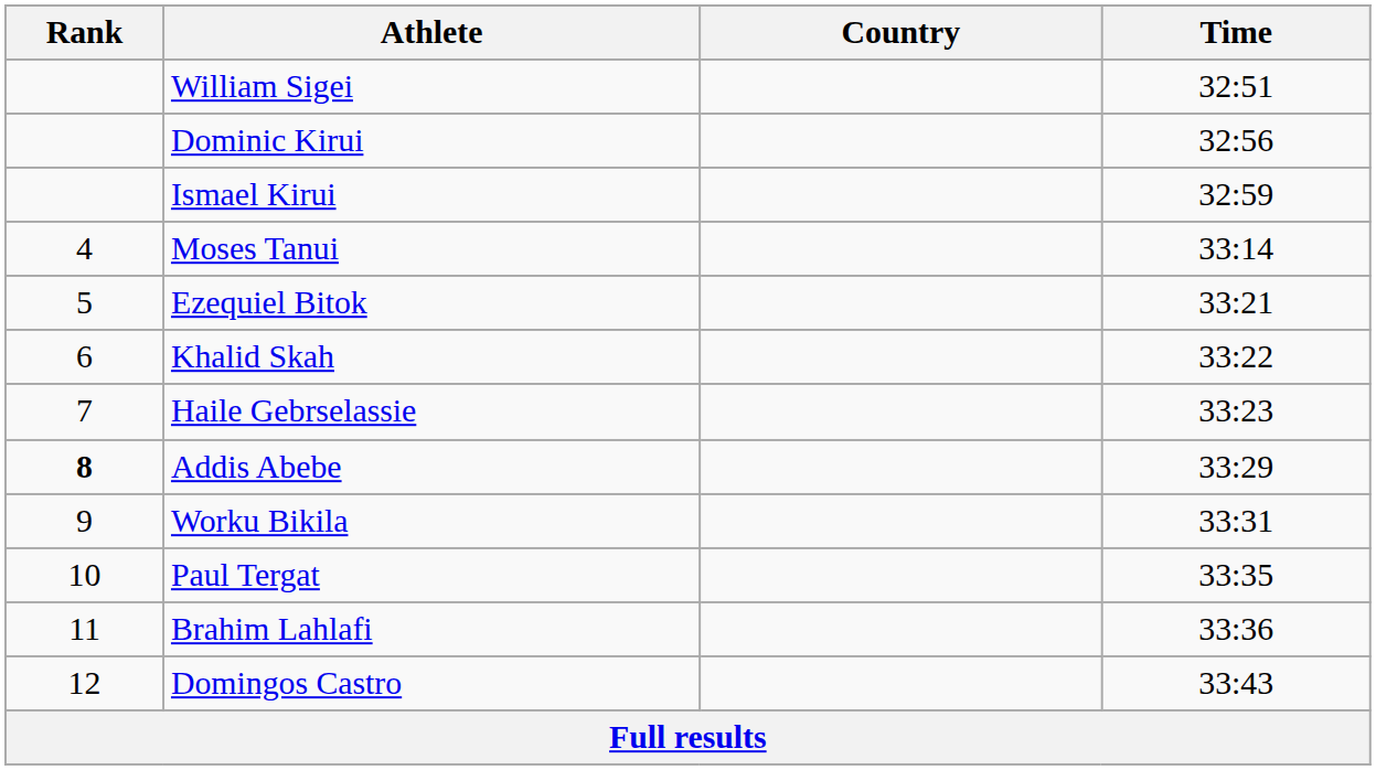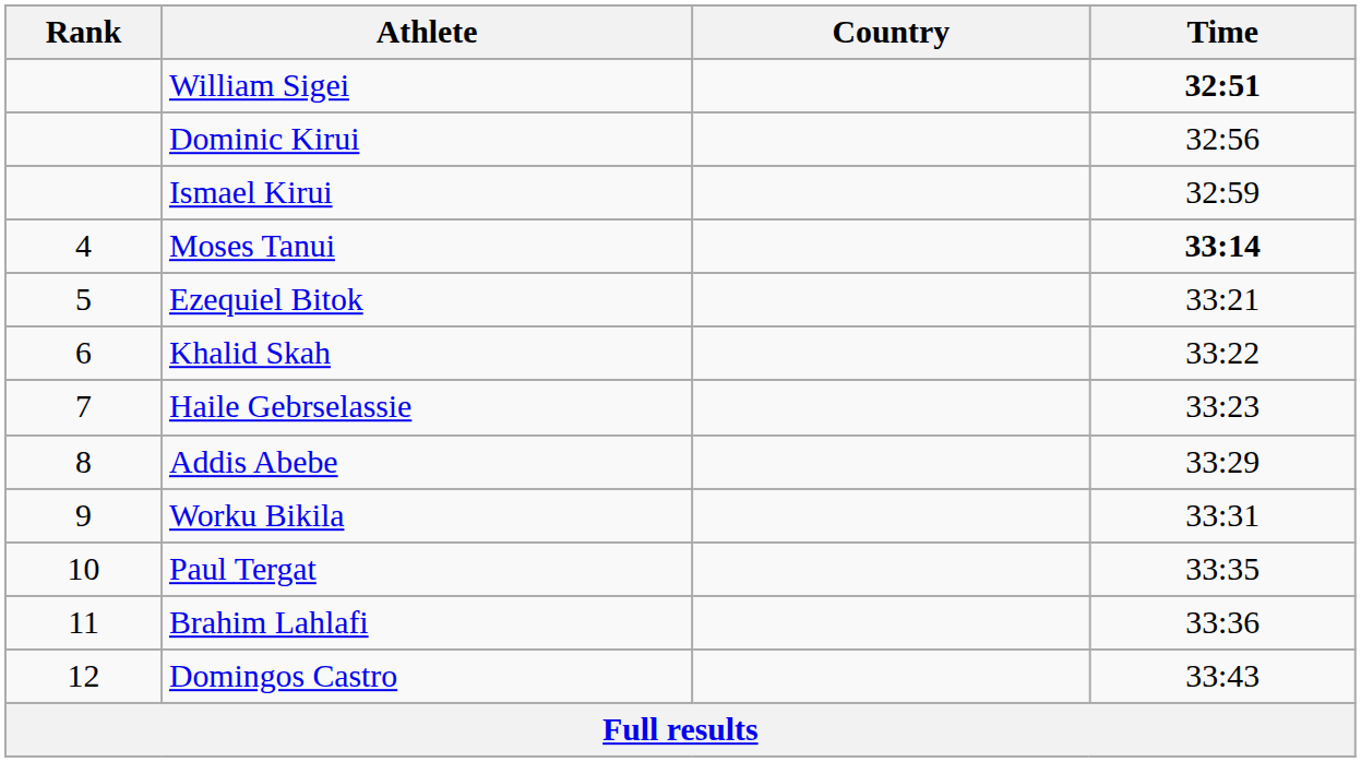William Sigei | Time: normal -> bold
Moses Tanui | Time: normal -> bold
Addis Abebe | Rank: bold -> normal
